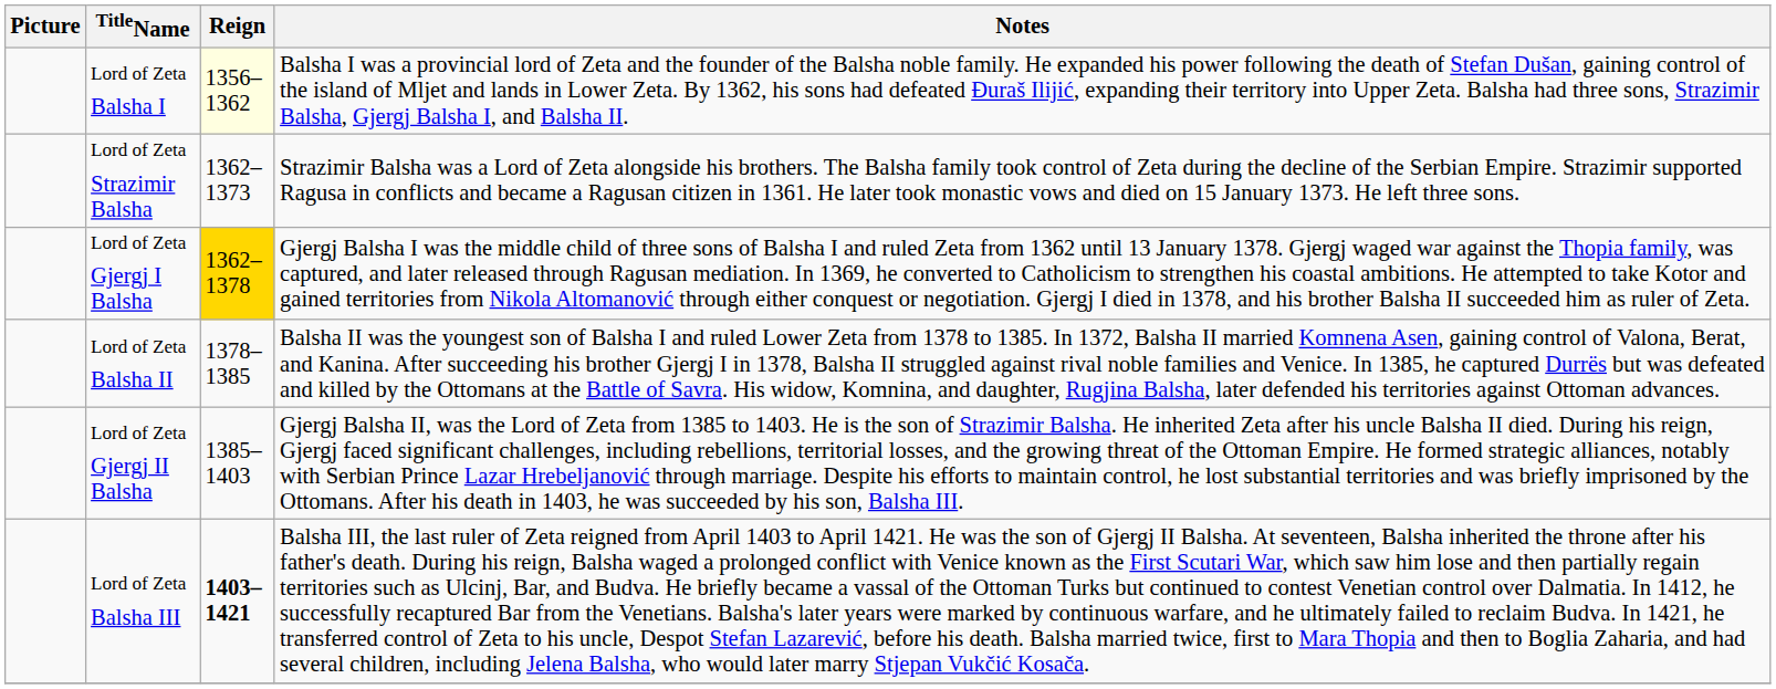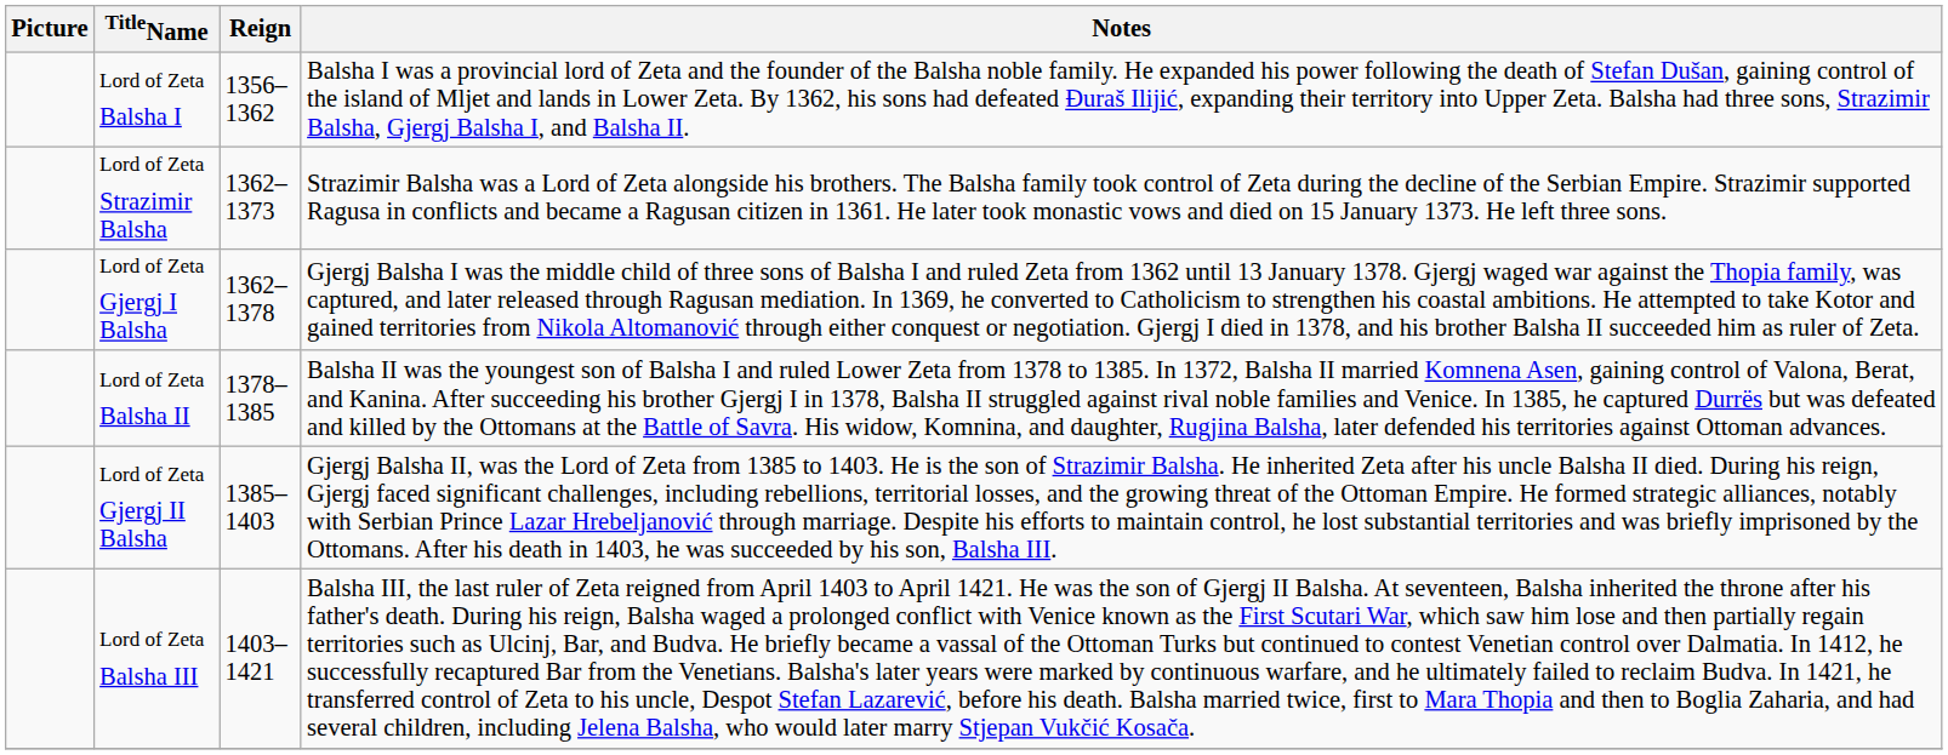Lord of Zeta Balsha I | Reign: lightyellow background -> no background
Lord of Zeta Gjergj I Balsha | Reign: gold background -> no background
Lord of Zeta Balsha III | Reign: bold -> normal
